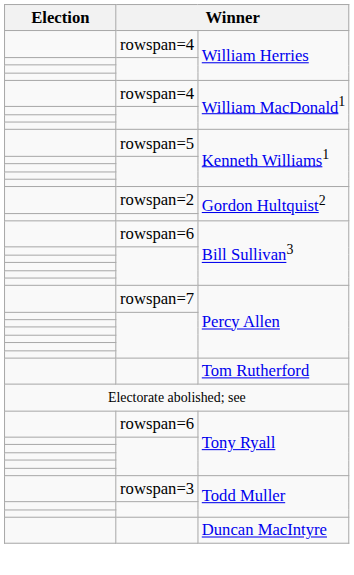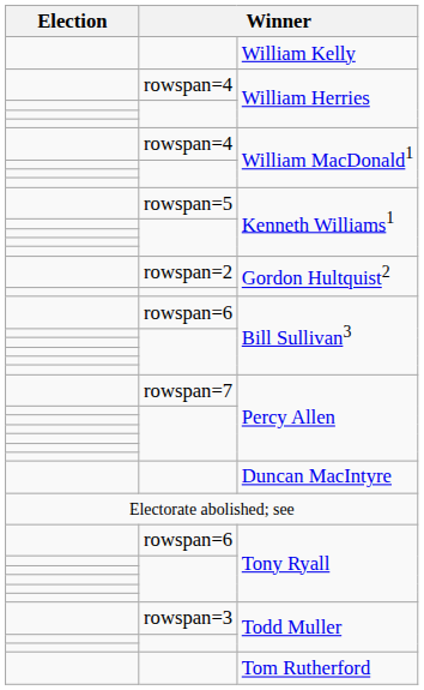+ row: William Kelly
rows swapped: Duncan MacIntyre <-> Tom Rutherford
